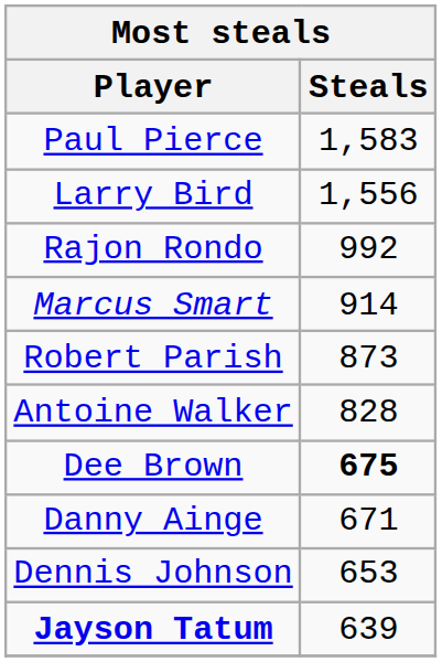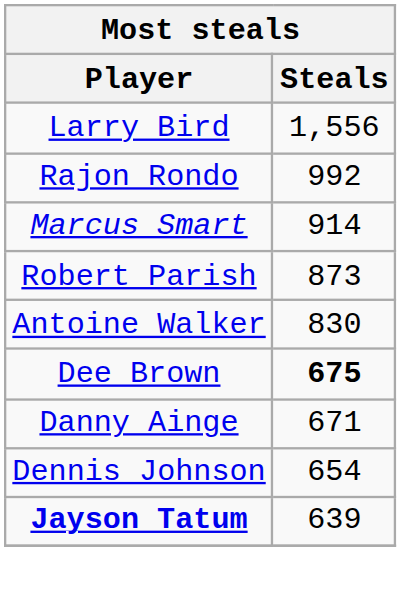- row: Paul Pierce | 1,583
Antoine Walker | Steals: 828 -> 830
Dennis Johnson | Steals: 653 -> 654
